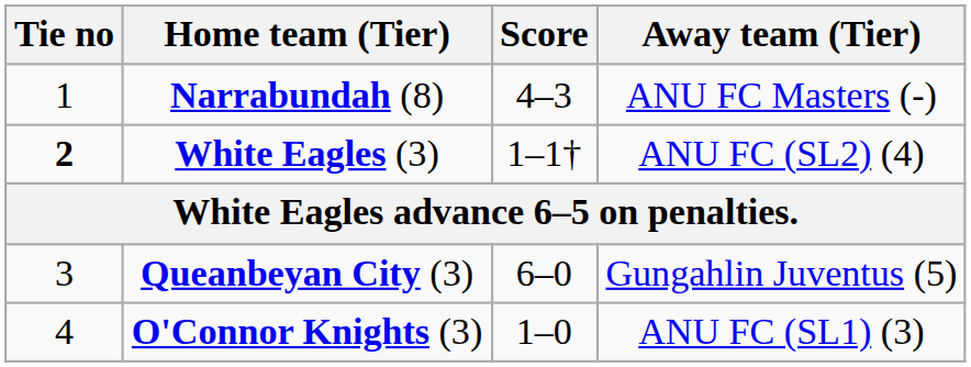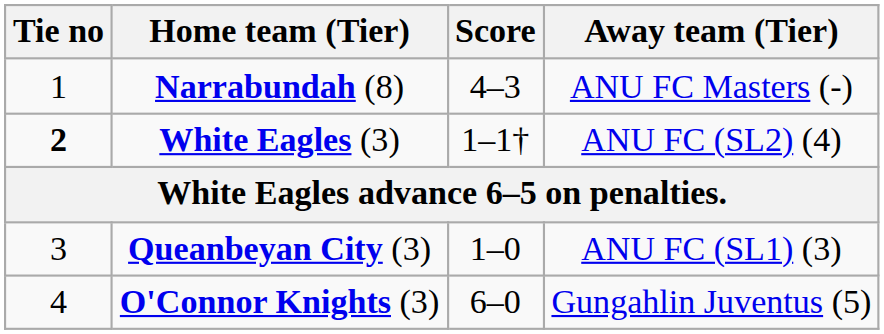Queanbeyan City (3) | Score: 6–0 -> 1–0
Queanbeyan City (3) | Away team (Tier): Gungahlin Juventus (5) -> ANU FC (SL1) (3)
O'Connor Knights (3) | Score: 1–0 -> 6–0
O'Connor Knights (3) | Away team (Tier): ANU FC (SL1) (3) -> Gungahlin Juventus (5)
